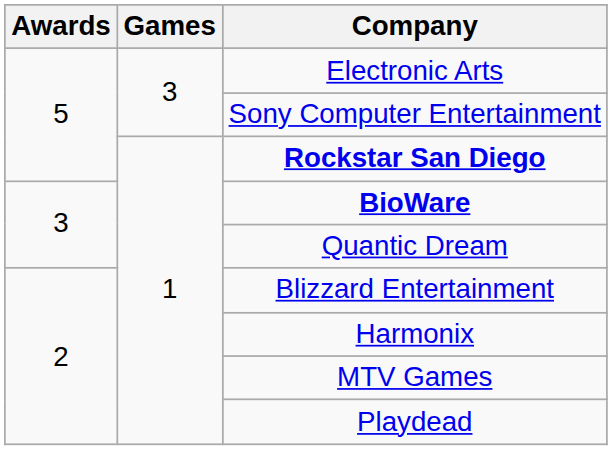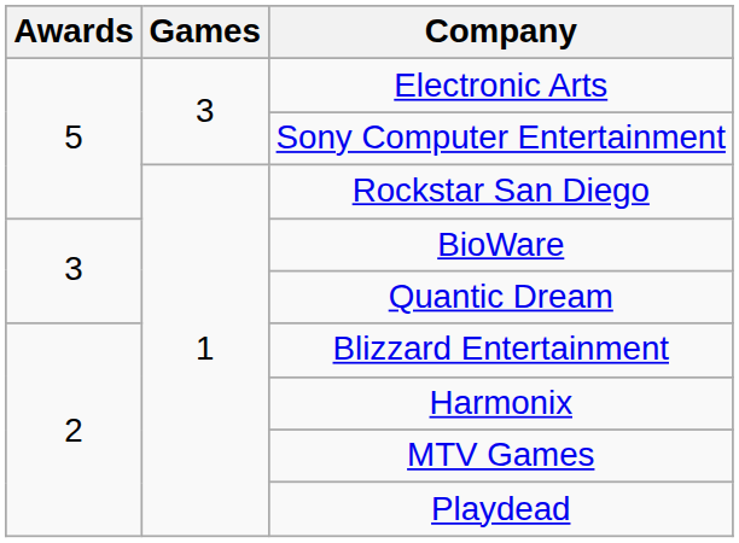Rockstar San Diego | Company: bold -> normal
BioWare | Company: bold -> normal
